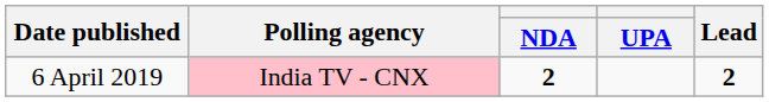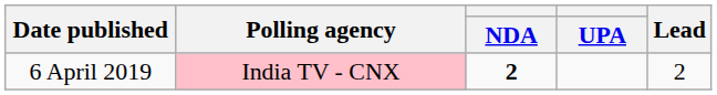6 April 2019 | Lead: bold -> normal
